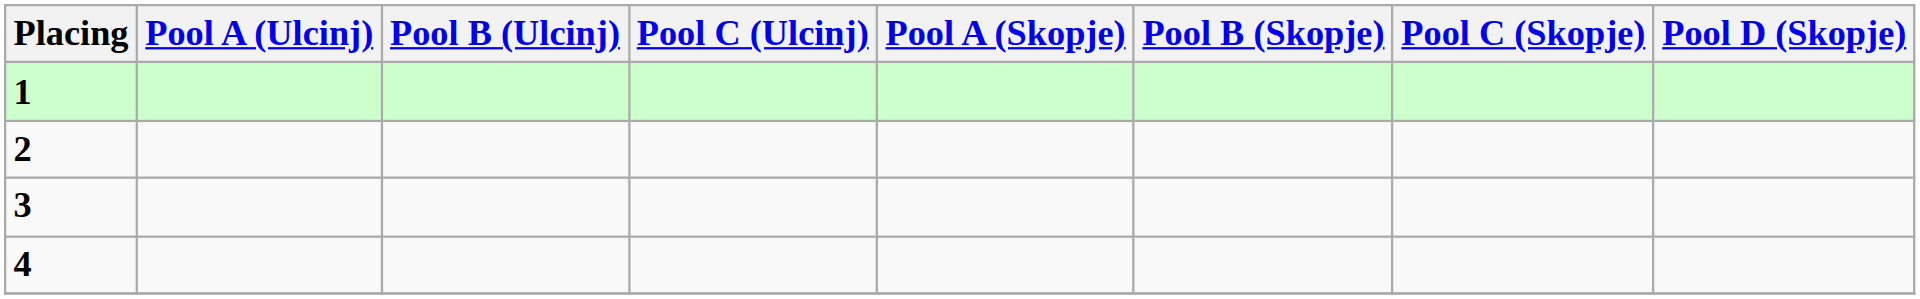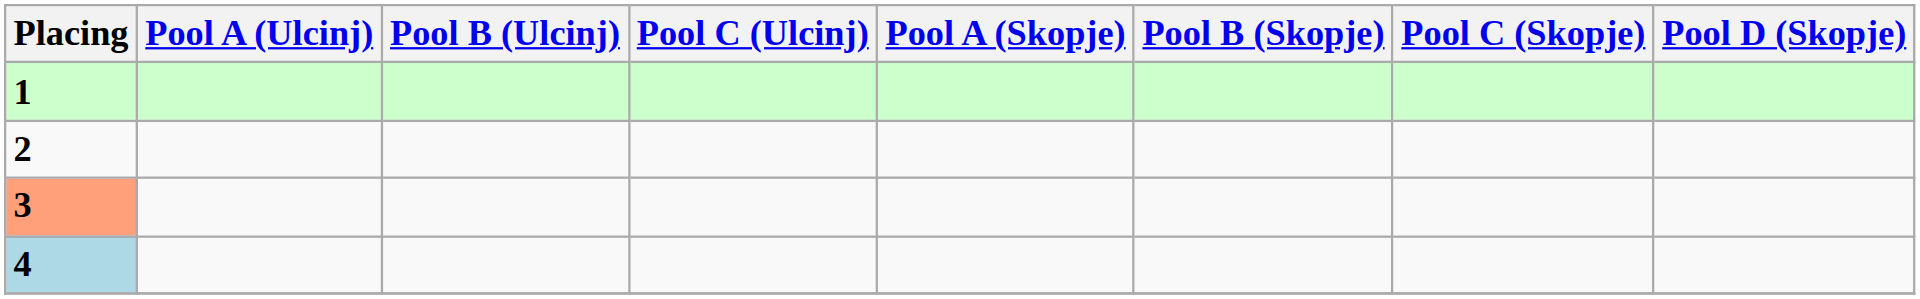3 | Placing: no background -> lightsalmon background
4 | Placing: no background -> lightblue background
